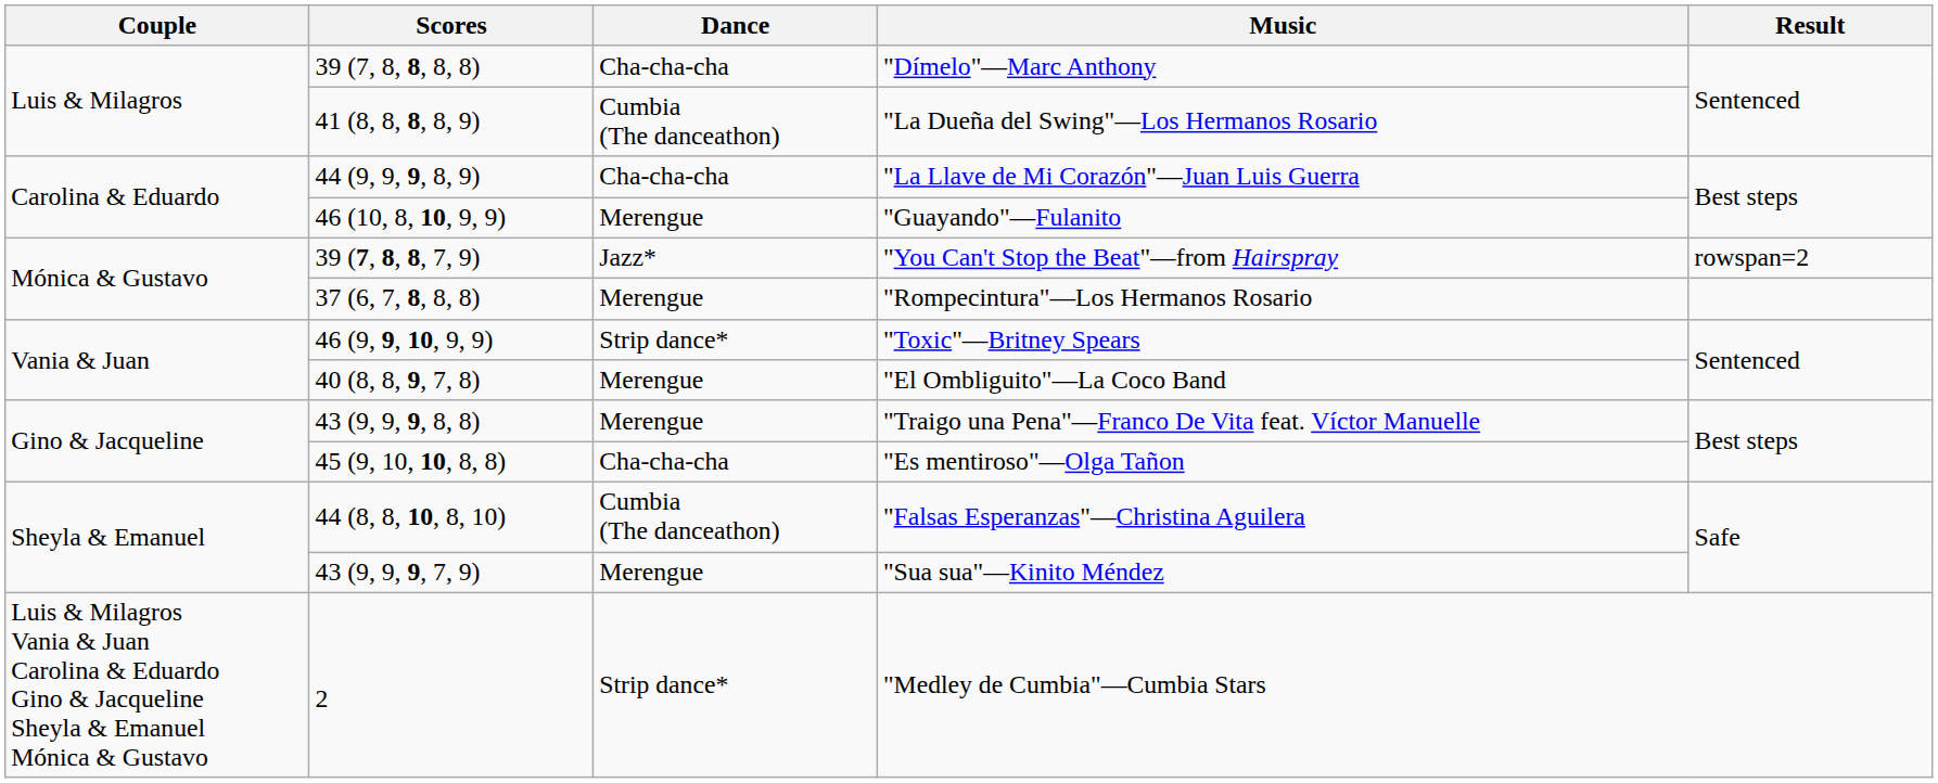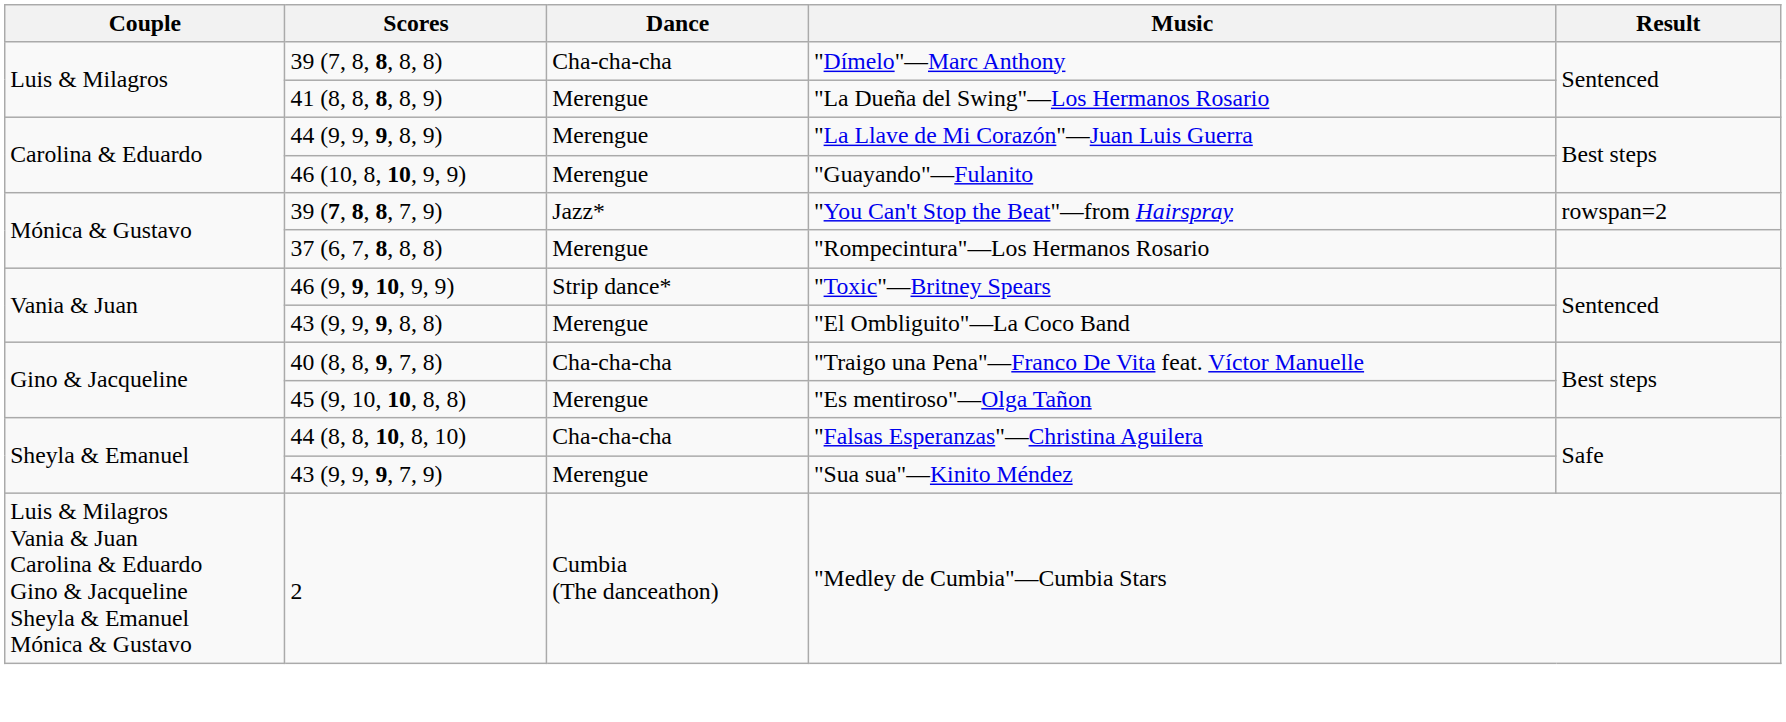"La Dueña del Swing"—Los Hermanos Rosario | Dance: Cumbia (The danceathon) -> Merengue
"La Llave de Mi Corazón"—Juan Luis Guerra | Dance: Cha-cha-cha -> Merengue
"El Ombliguito"—La Coco Band | Scores: 40 (8, 8, 9, 7, 8) -> 43 (9, 9, 9, 8, 8)
"Traigo una Pena"—Franco De Vita feat. Víctor Manuelle | Scores: 43 (9, 9, 9, 8, 8) -> 40 (8, 8, 9, 7, 8)
"Traigo una Pena"—Franco De Vita feat. Víctor Manuelle | Dance: Merengue -> Cha-cha-cha
"Es mentiroso"—Olga Tañon | Dance: Cha-cha-cha -> Merengue
"Falsas Esperanzas"—Christina Aguilera | Dance: Cumbia (The danceathon) -> Cha-cha-cha
"Medley de Cumbia"—Cumbia Stars | Dance: Strip dance* -> Cumbia (The danceathon)
